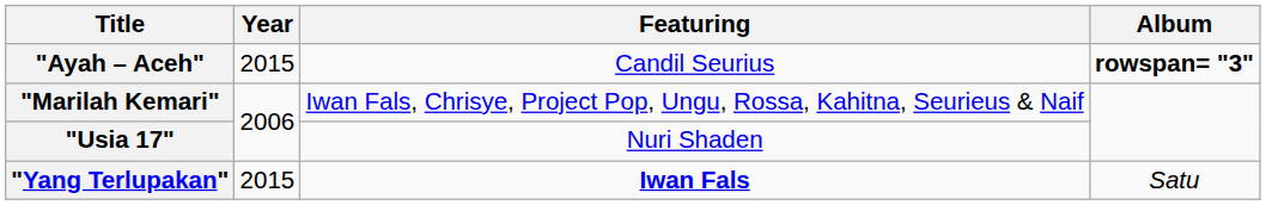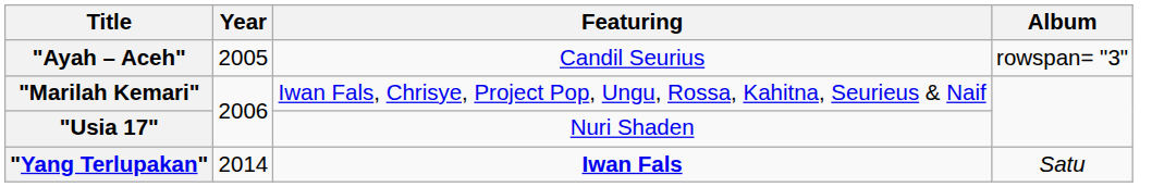"Ayah – Aceh" | Year: 2015 -> 2005
"Ayah – Aceh" | Album: bold -> normal
"Yang Terlupakan" | Year: 2015 -> 2014
